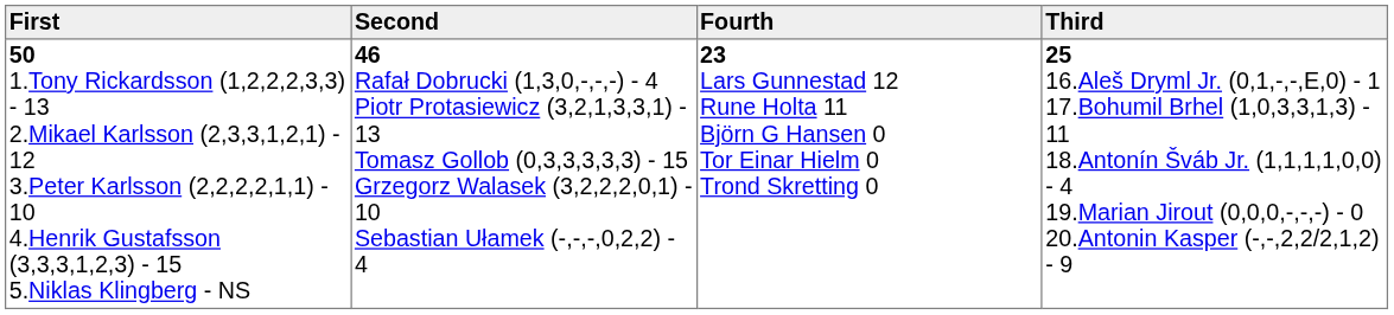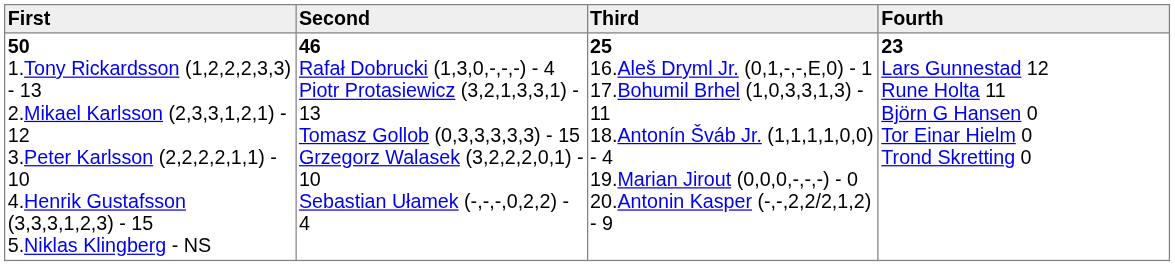columns swapped: Third <-> Fourth
